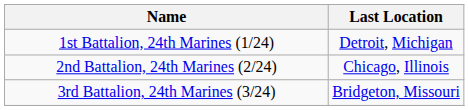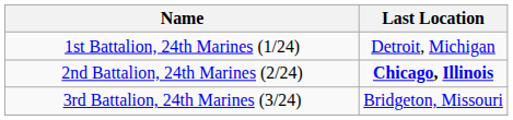2nd Battalion, 24th Marines (2/24) | Last Location: normal -> bold
